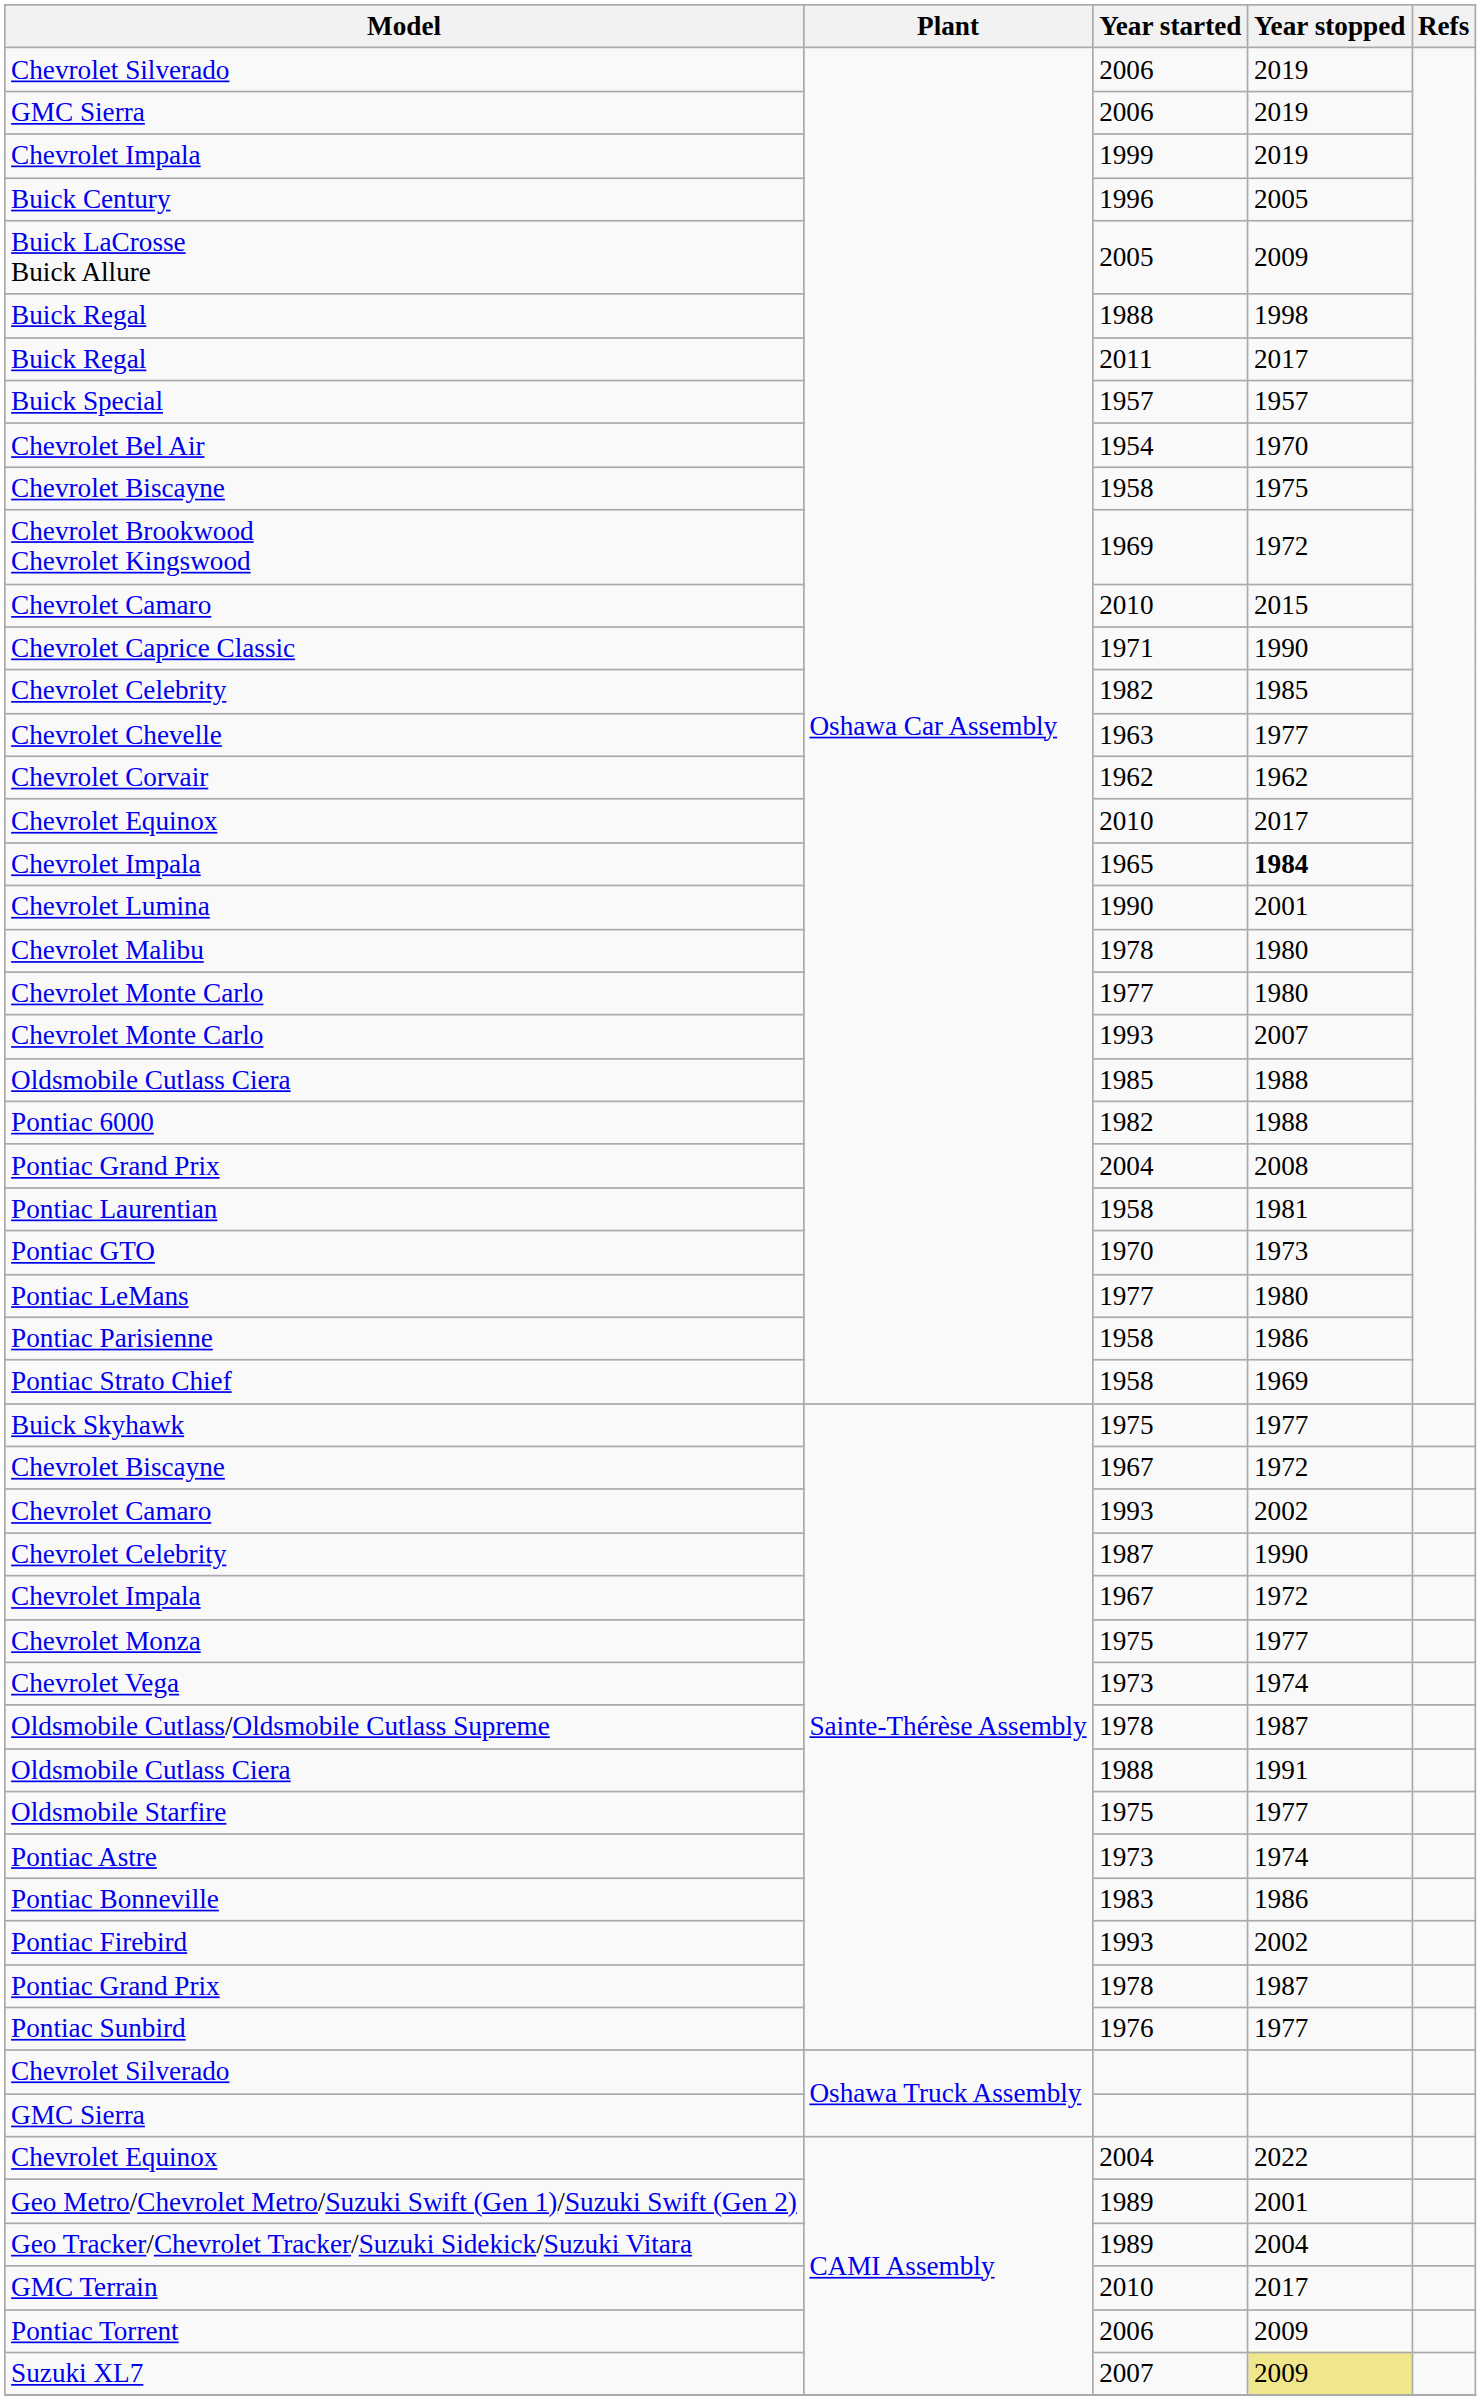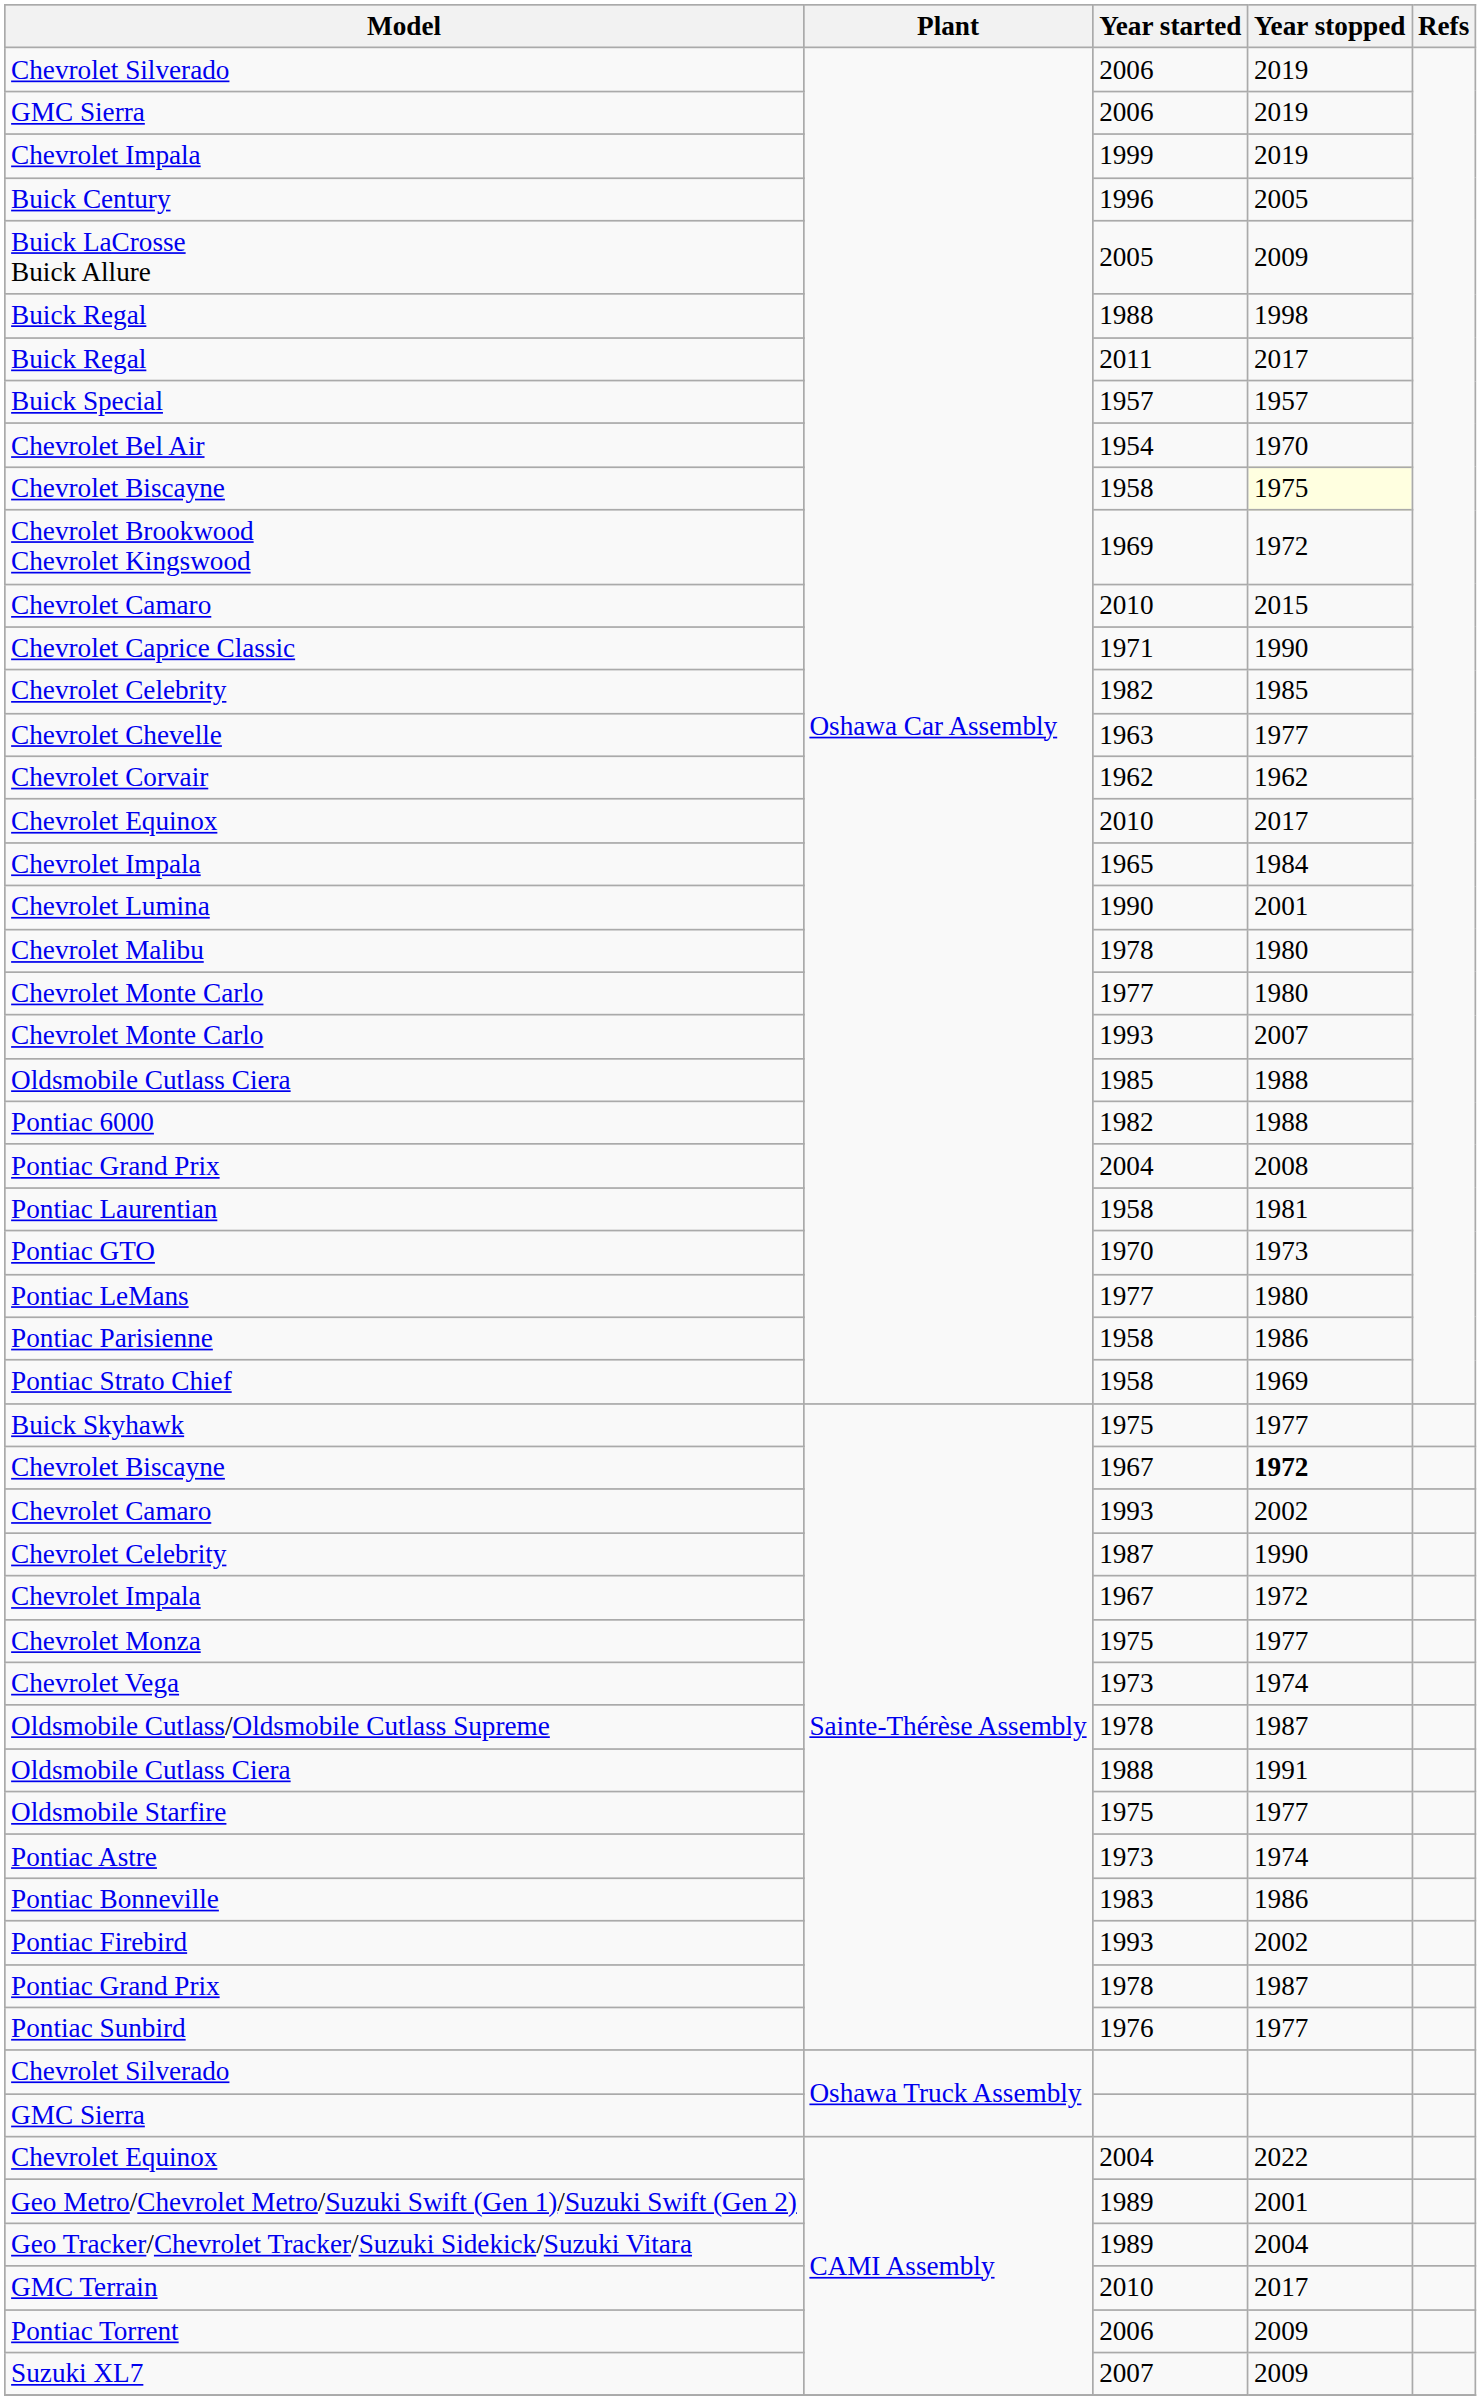Chevrolet Biscayne / 1958 | Year stopped: no background -> lightyellow background
Chevrolet Impala / 1965 | Year stopped: bold -> normal
Chevrolet Biscayne / 1967 | Year stopped: normal -> bold
Suzuki XL7 | Year stopped: khaki background -> no background
